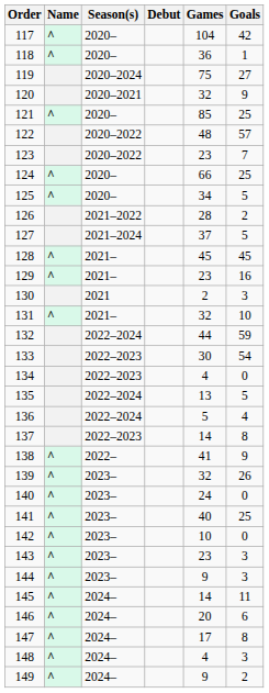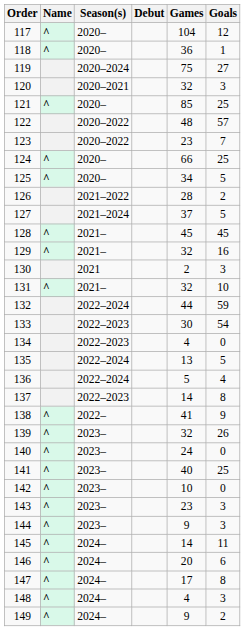117 | Goals: 42 -> 12
120 | Goals: 9 -> 3
129 | Games: 23 -> 32
